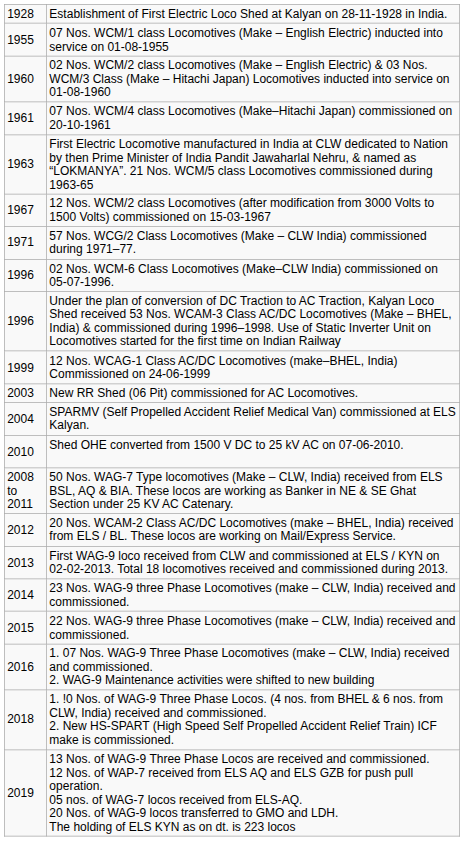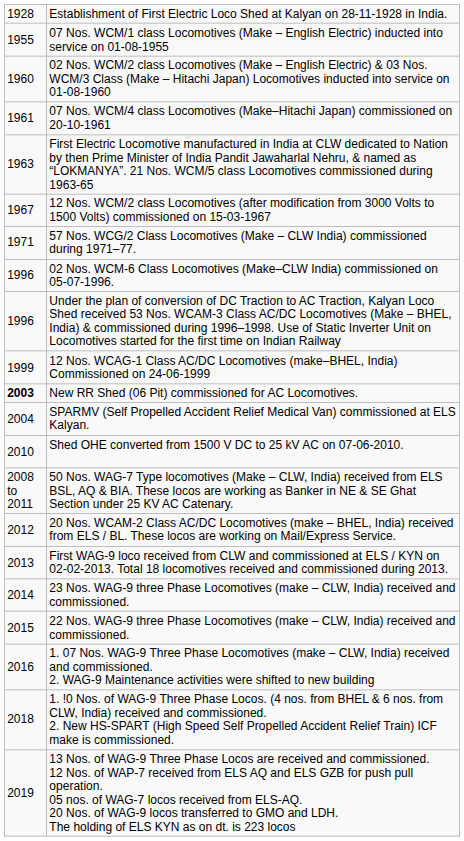New RR Shed (06 Pit) commissioned for AC Locomotives. | column 1: normal -> bold
